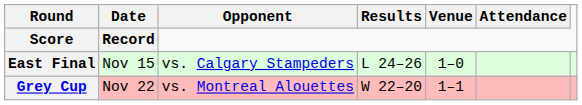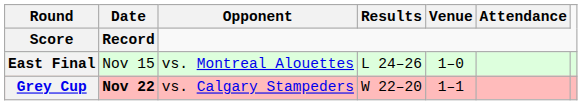East Final | Opponent: vs. Calgary Stampeders -> vs. Montreal Alouettes
Grey Cup | Date / Record: normal -> bold
Grey Cup | Opponent: vs. Montreal Alouettes -> vs. Calgary Stampeders
